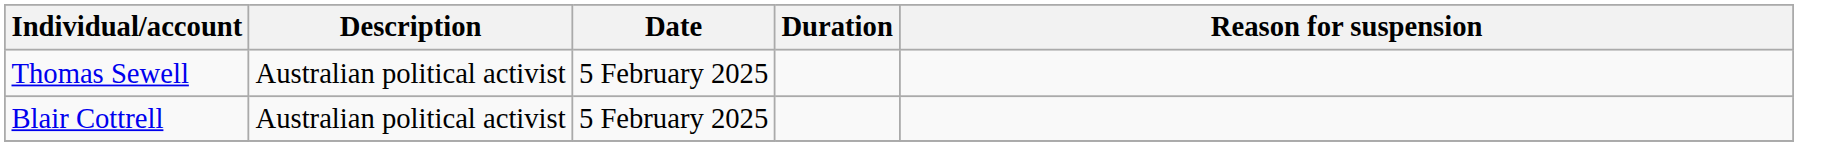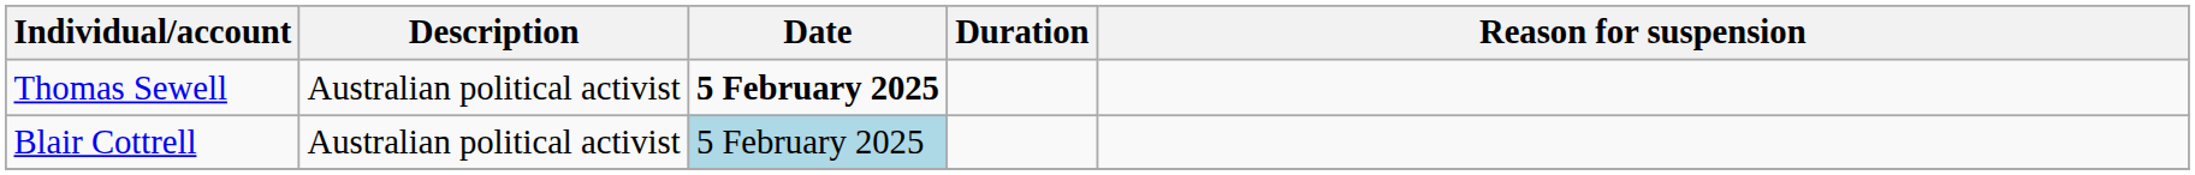Thomas Sewell | Date: normal -> bold
Blair Cottrell | Date: no background -> lightblue background
